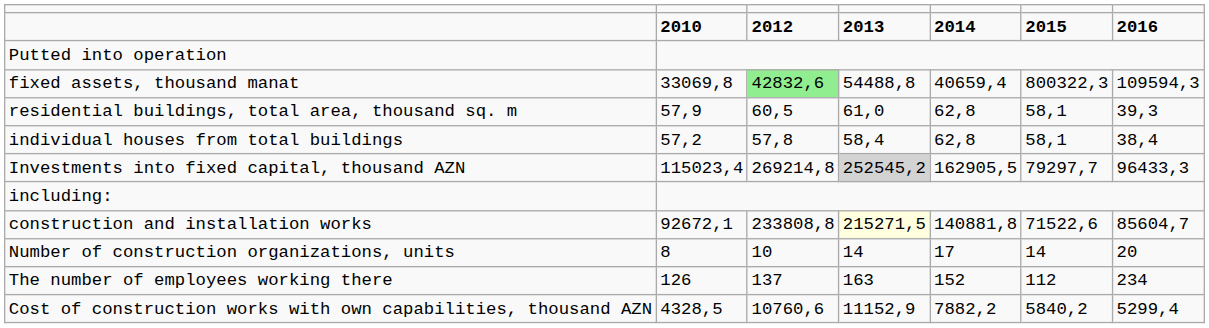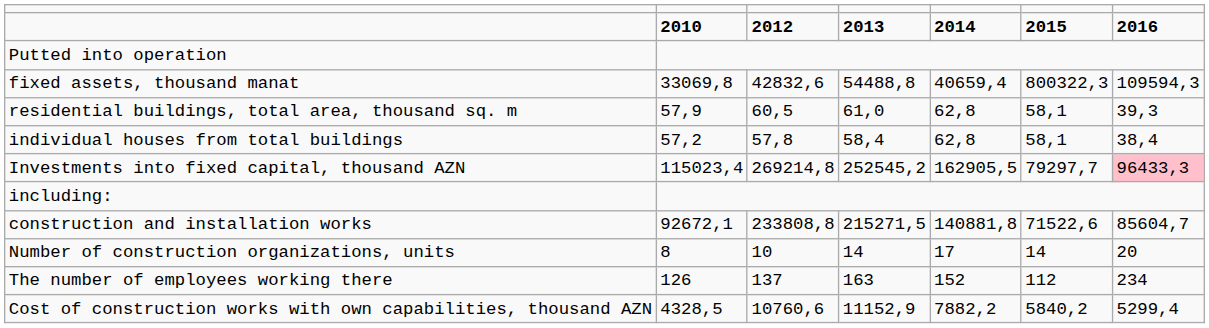fixed assets, thousand manat | column 3: lightgreen background -> no background
Investments into fixed capital, thousand AZN | column 4: lightgrey background -> no background
Investments into fixed capital, thousand AZN | column 7: no background -> pink background
construction and installation works | column 4: lightyellow background -> no background
